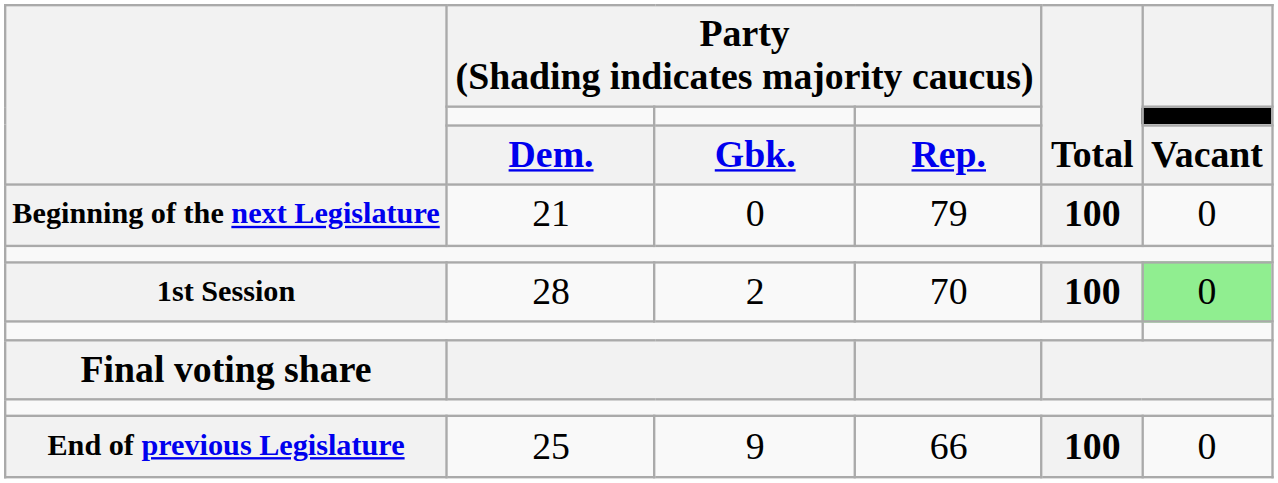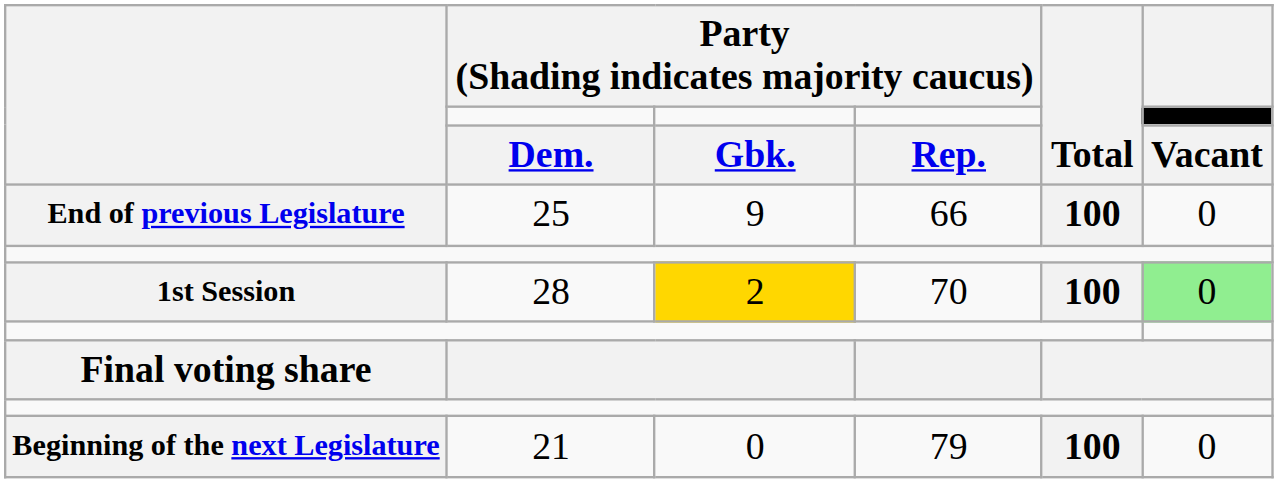rows swapped: End of previous Legislature <-> Beginning of the next Legislature
1st Session | column 3: no background -> gold background
